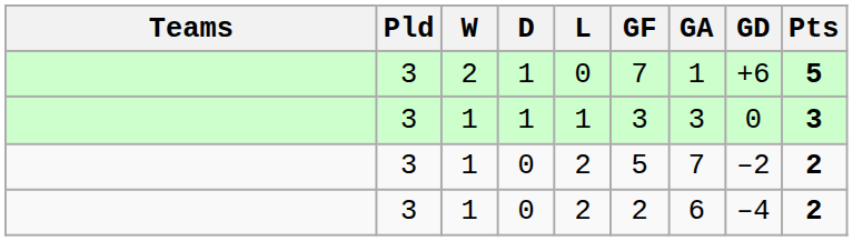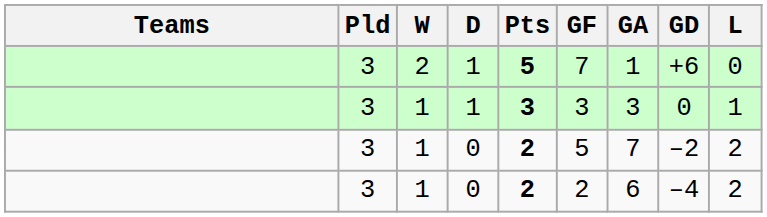columns swapped: L <-> Pts
